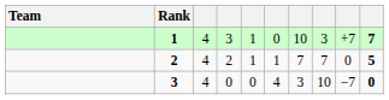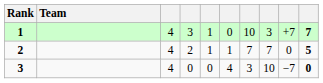columns swapped: Rank <-> Team
